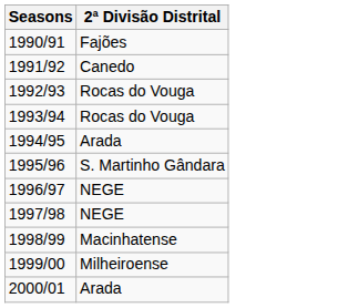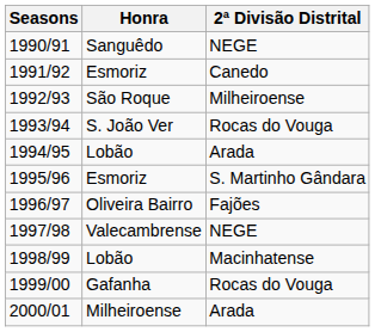+ column: Honra | Sanguêdo | Esmoriz | São Roque | S. João Ver | Lobão | Esmoriz | Oliveira Bairro | Valecambrense | Lobão | Gafanha | Milheiroense
1990/91 | 2ª Divisão Distrital: Fajões -> NEGE
1992/93 | 2ª Divisão Distrital: Rocas do Vouga -> Milheiroense
1996/97 | 2ª Divisão Distrital: NEGE -> Fajões
1999/00 | 2ª Divisão Distrital: Milheiroense -> Rocas do Vouga
